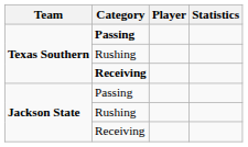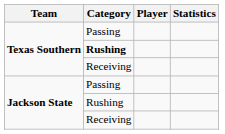Texas Southern / Passing | Category: bold -> normal
Texas Southern / Rushing | Category: normal -> bold
Texas Southern / Receiving | Category: bold -> normal
